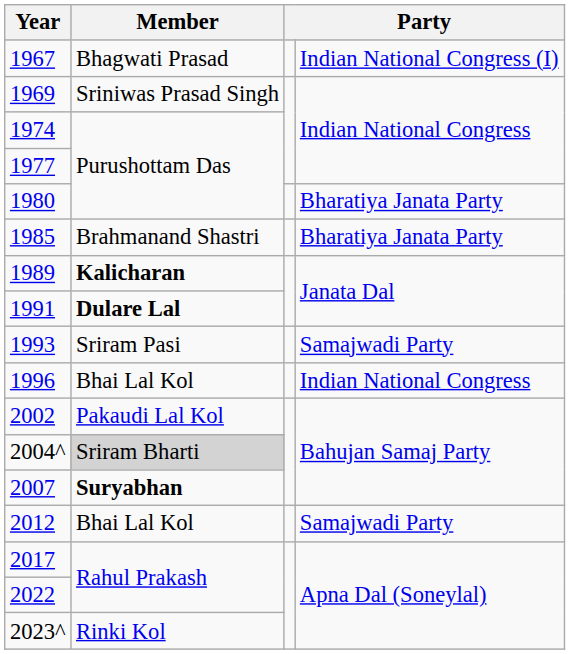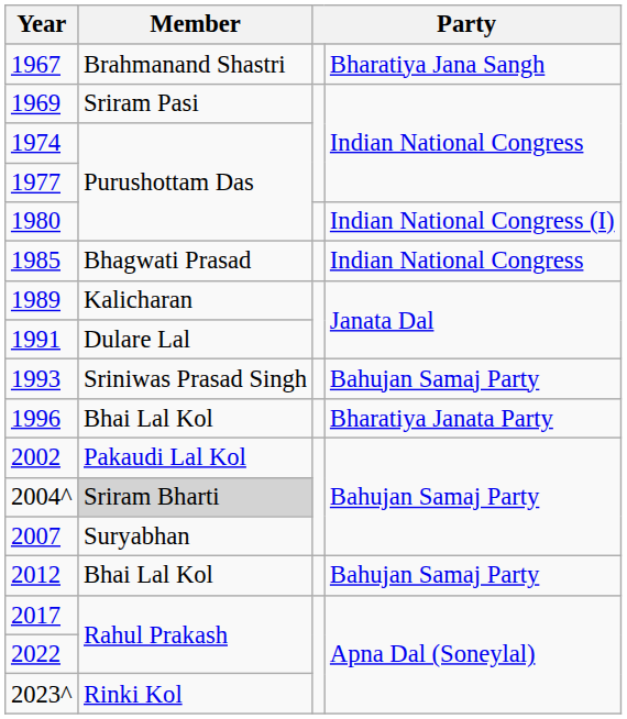1967 | Member: Bhagwati Prasad -> Brahmanand Shastri
1967 | column 4: Indian National Congress (I) -> Bharatiya Jana Sangh
1969 | Member: Sriniwas Prasad Singh -> Sriram Pasi
1980 | column 4: Bharatiya Janata Party -> Indian National Congress (I)
1985 | Member: Brahmanand Shastri -> Bhagwati Prasad
1985 | column 4: Bharatiya Janata Party -> Indian National Congress
1989 | Member: bold -> normal
1991 | Member: bold -> normal
1993 | Member: Sriram Pasi -> Sriniwas Prasad Singh
1993 | column 4: Samajwadi Party -> Bahujan Samaj Party
1996 | column 4: Indian National Congress -> Bharatiya Janata Party
2007 | Member: bold -> normal
2012 | column 4: Samajwadi Party -> Bahujan Samaj Party
